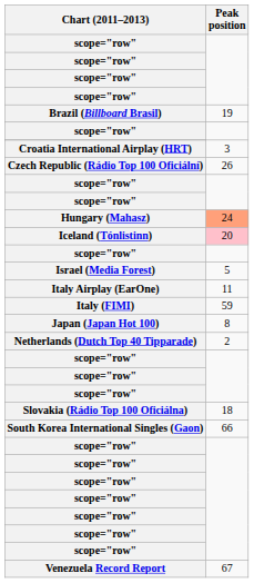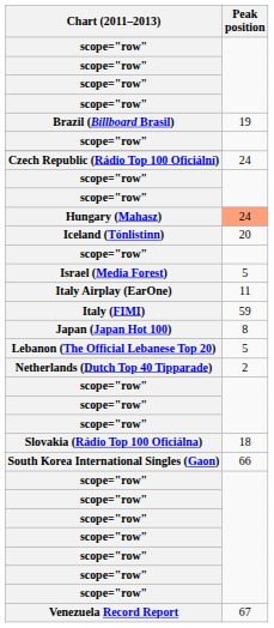- row: Croatia International Airplay (HRT) | 3
Czech Republic (Rádio Top 100 Oficiální) | Peak position: 26 -> 24
Iceland (Tónlistinn) | Peak position: pink background -> no background
+ row: Lebanon (The Official Lebanese Top 20) | 5
